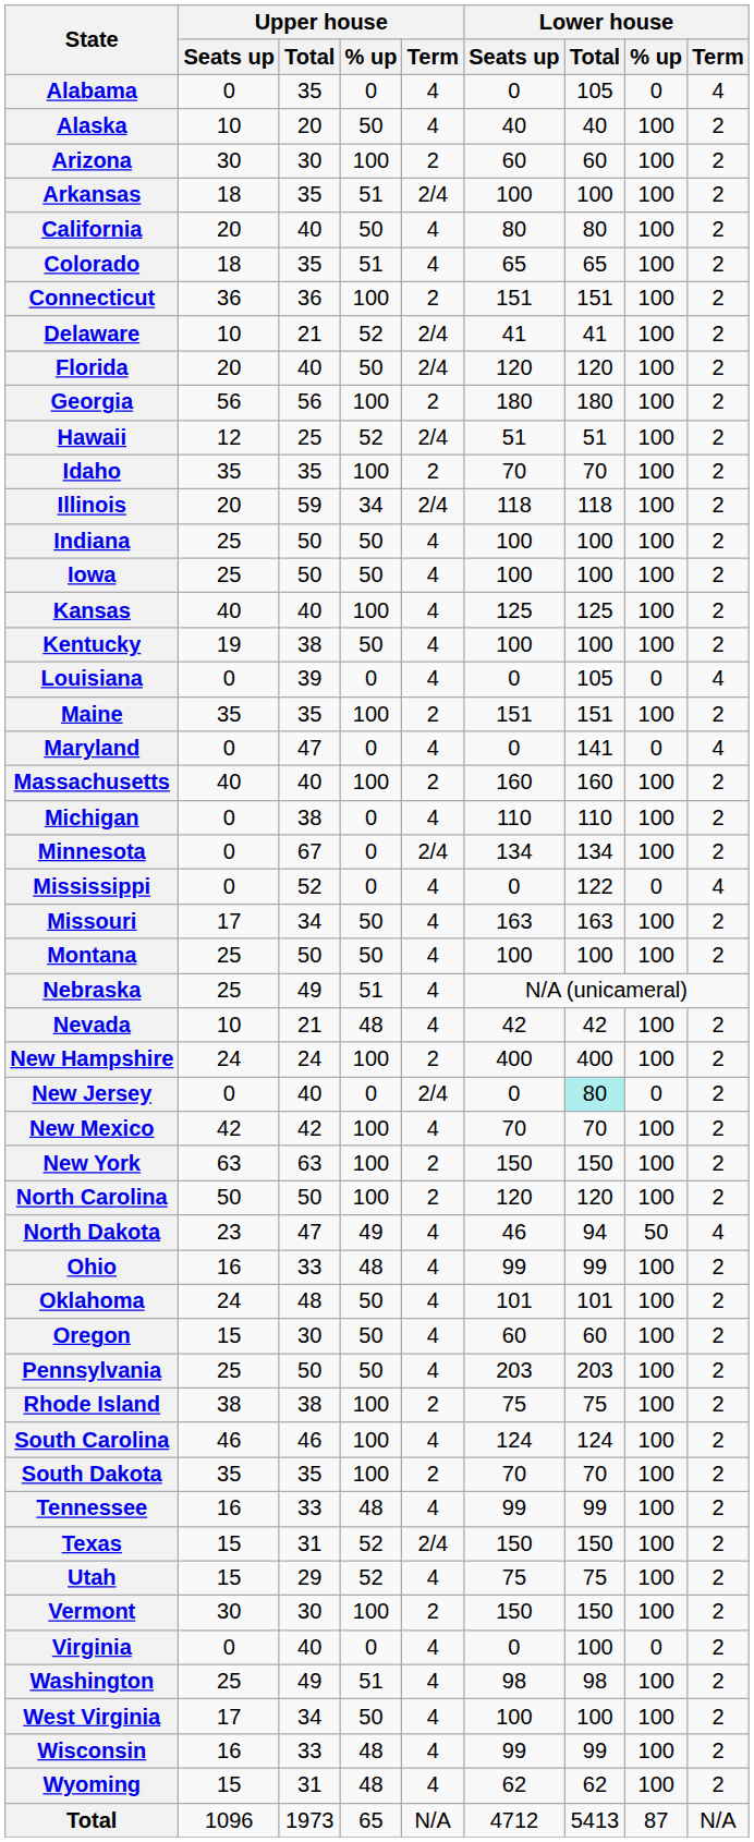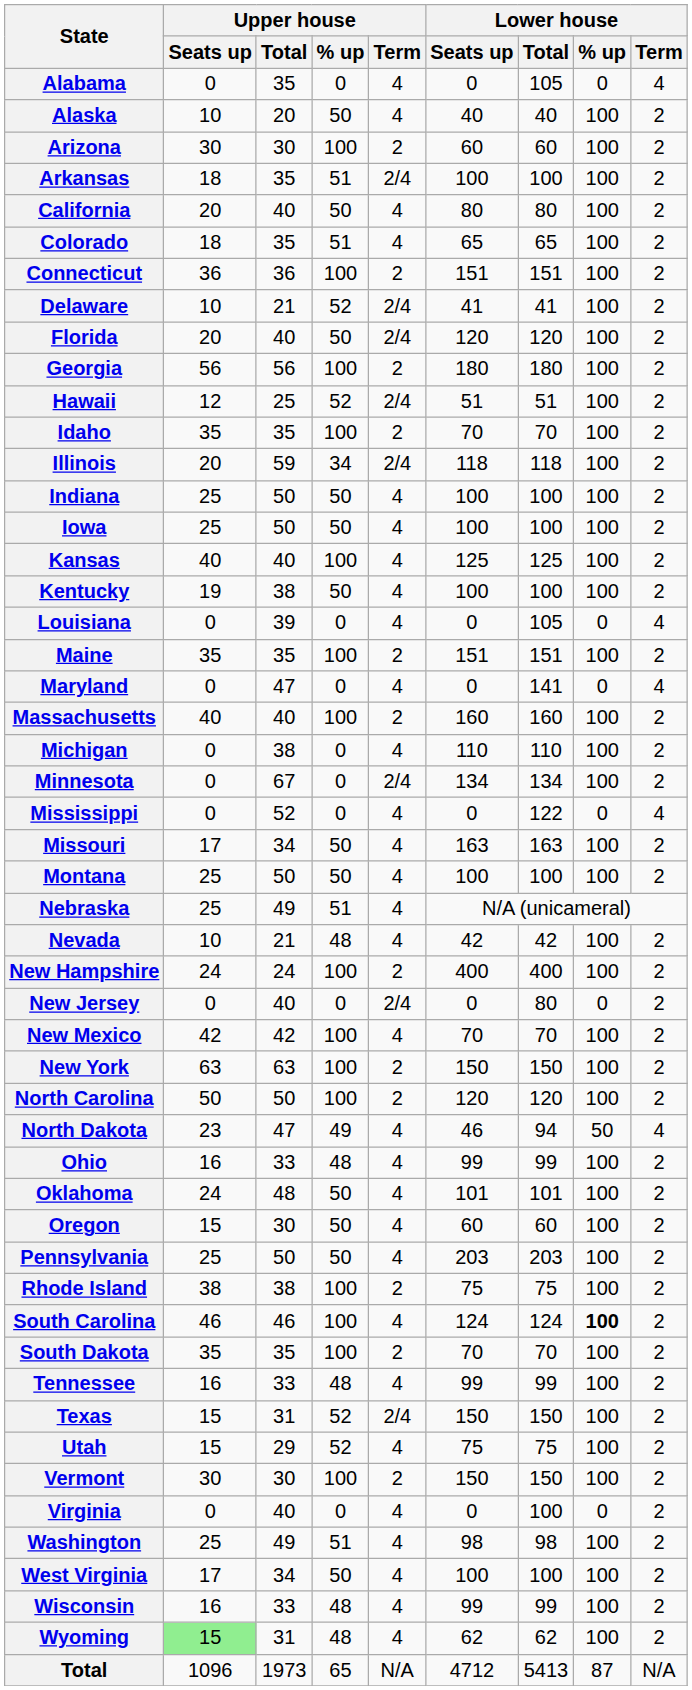New Jersey | Lower house / Total: paleturquoise background -> no background
South Carolina | Lower house / % up: normal -> bold
Wyoming | Upper house / Seats up: no background -> lightgreen background
